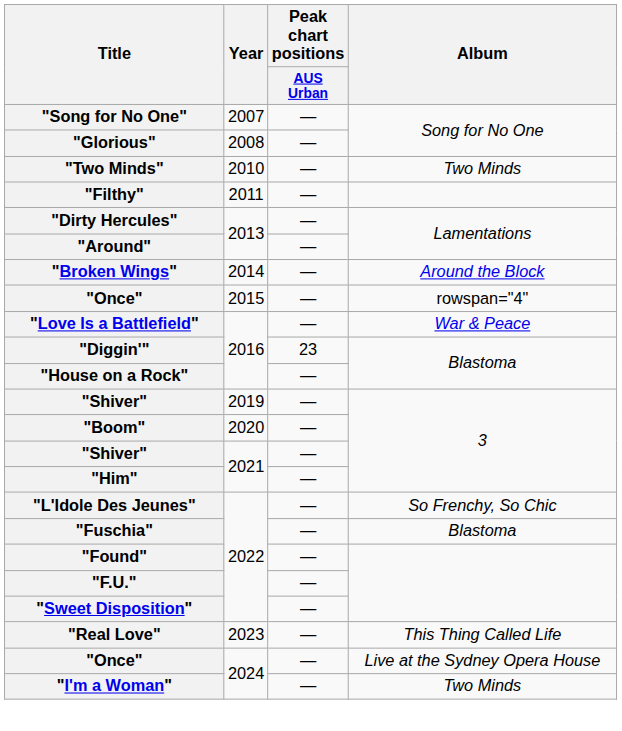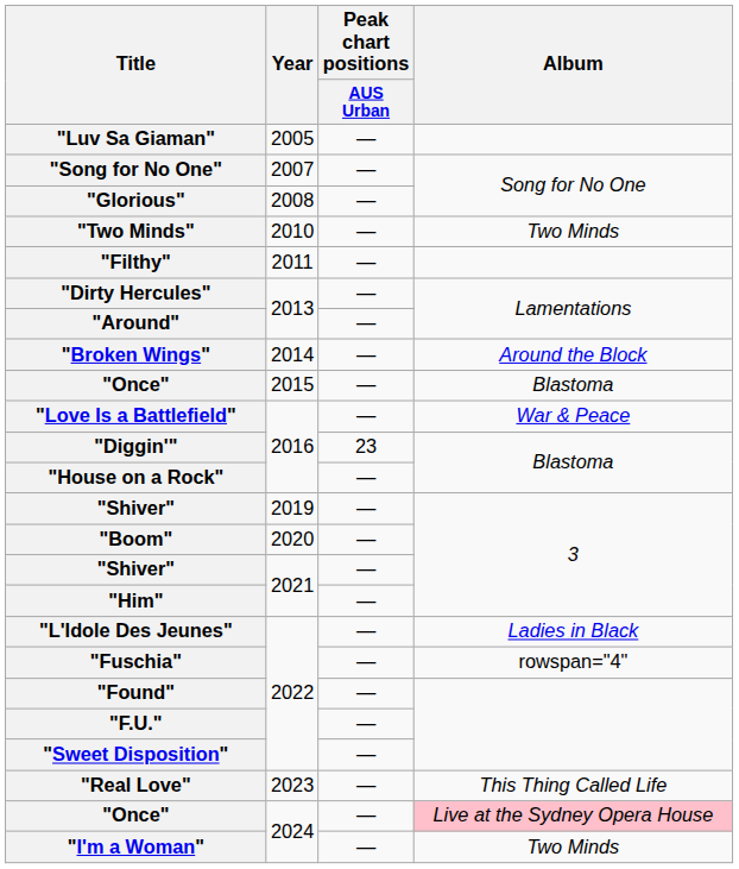+ row: "Luv Sa Giaman" | 2005 | —
"Once" / 2015 | Album: rowspan="4" -> Blastoma
"L'Idole Des Jeunes" | Album: So Frenchy, So Chic -> Ladies in Black
"Fuschia" | Album: Blastoma -> rowspan="4"
"Once" / 2024 | Album: no background -> pink background
